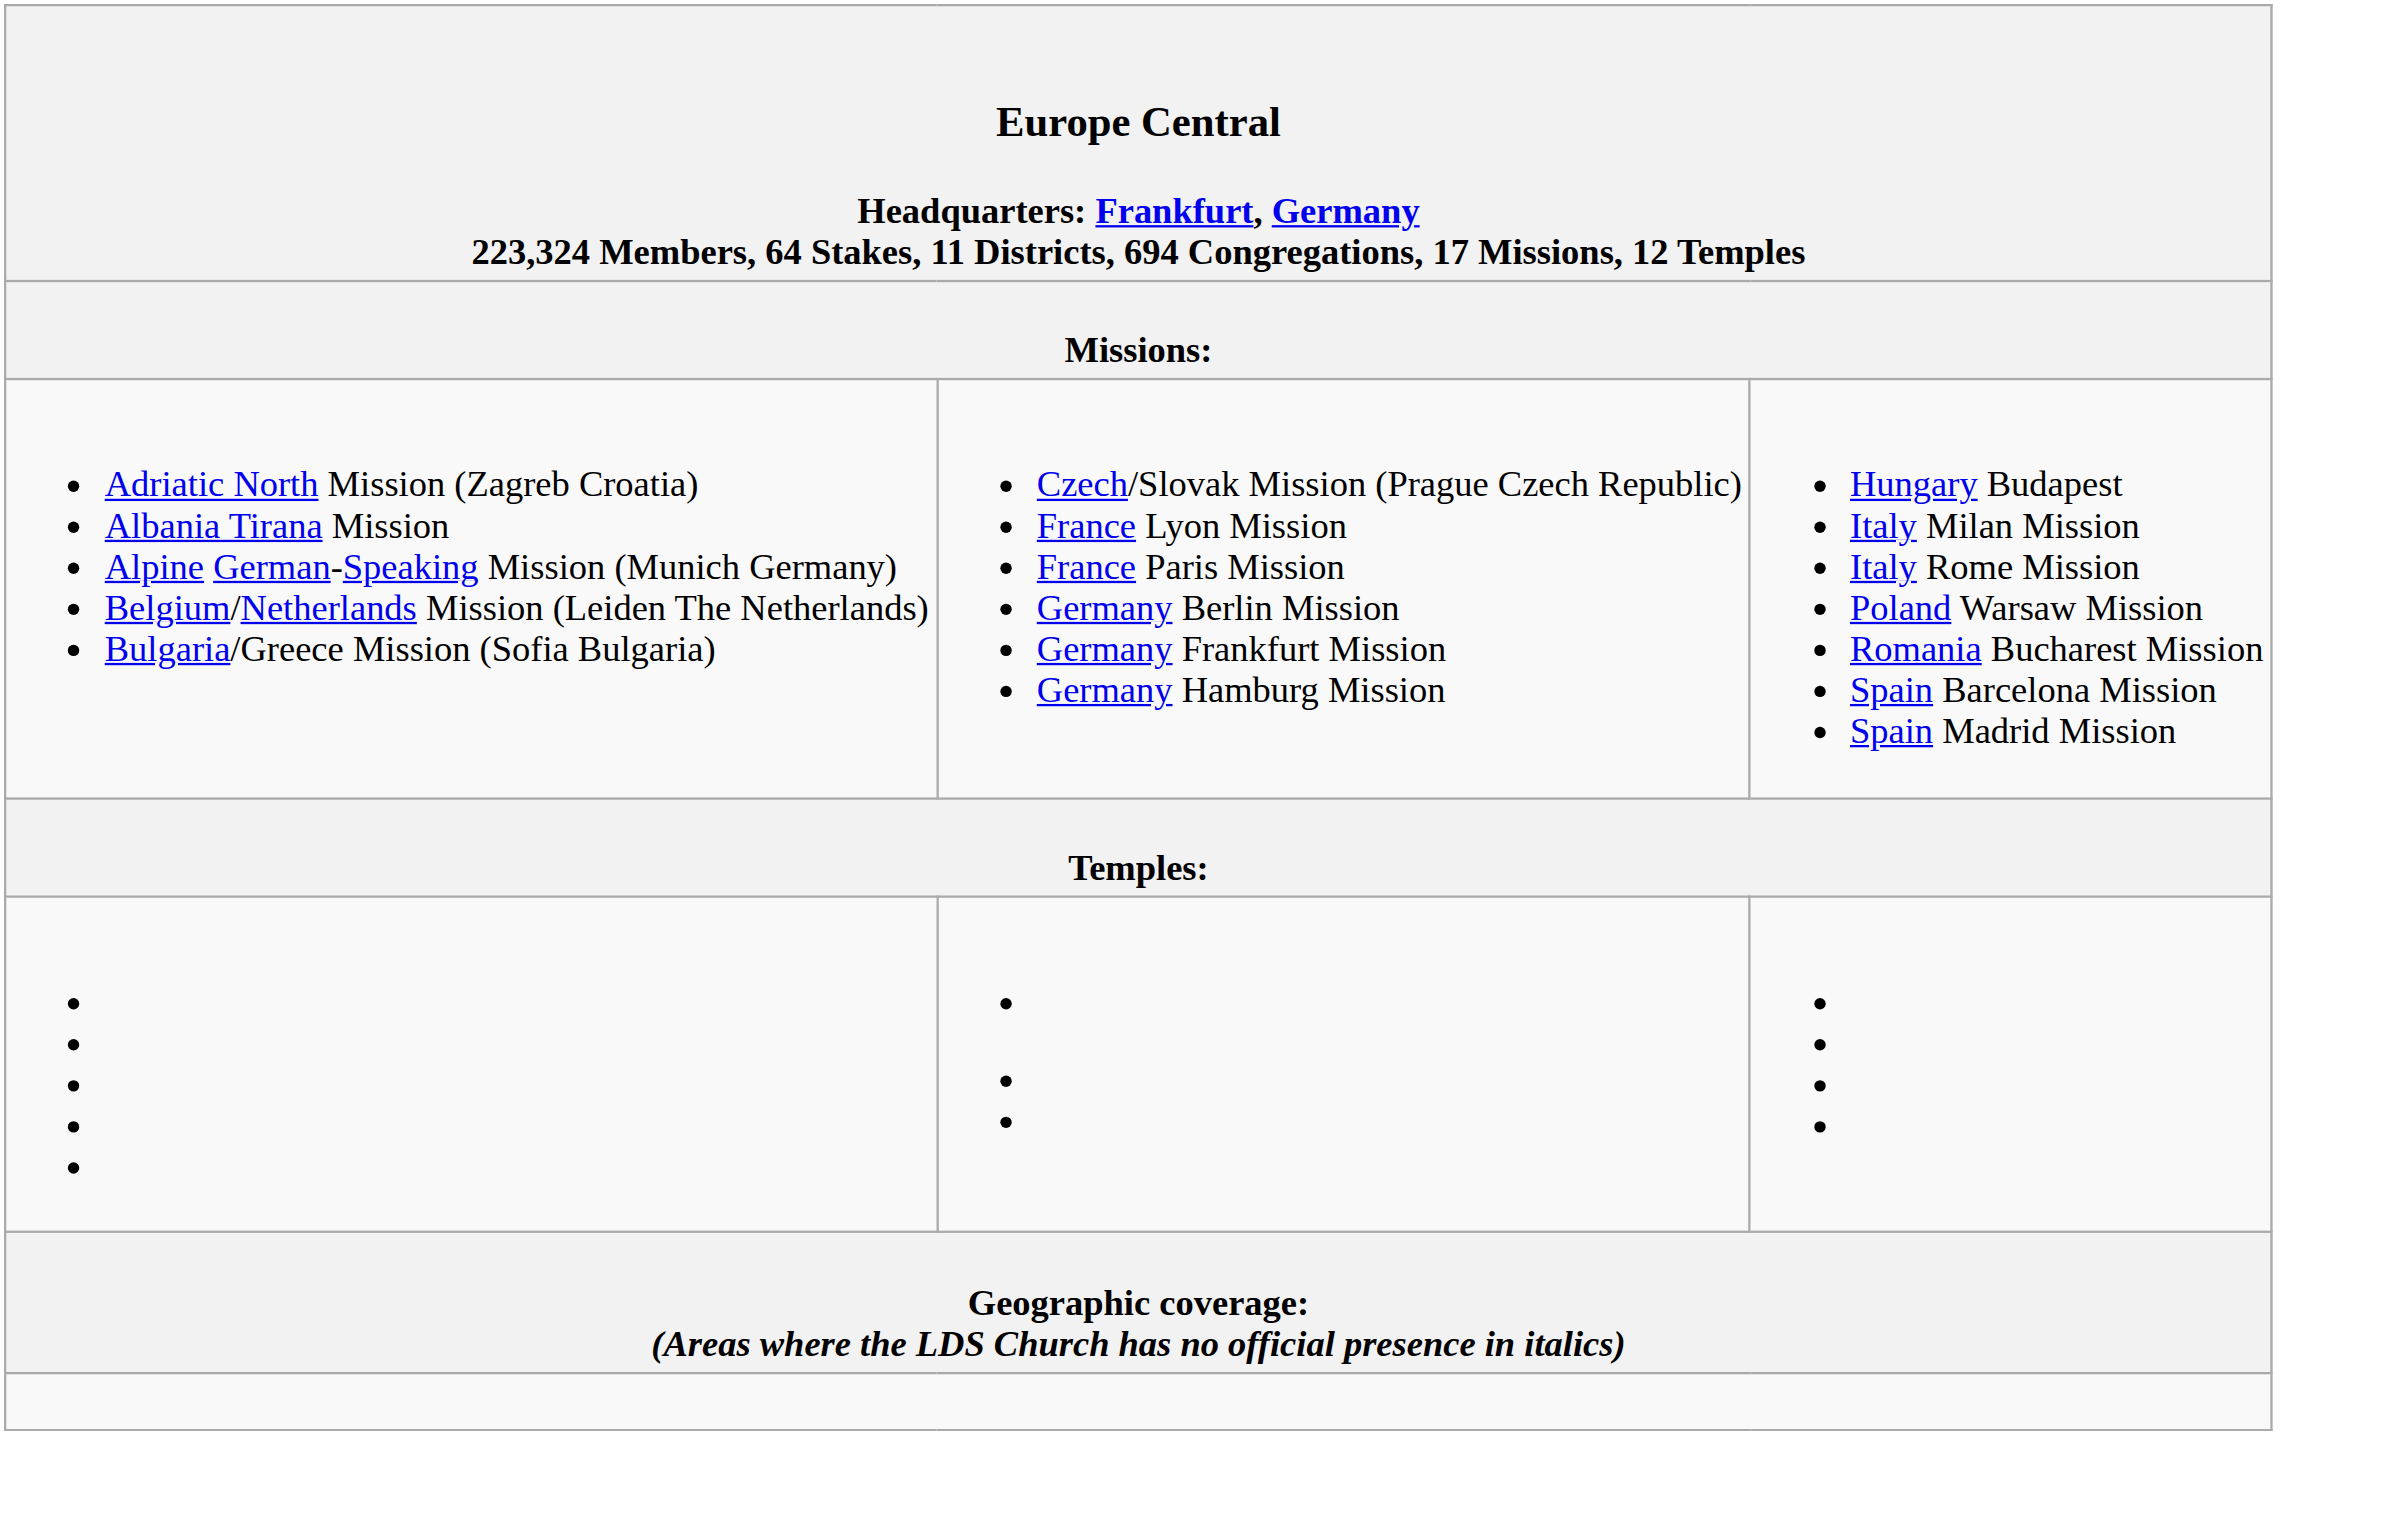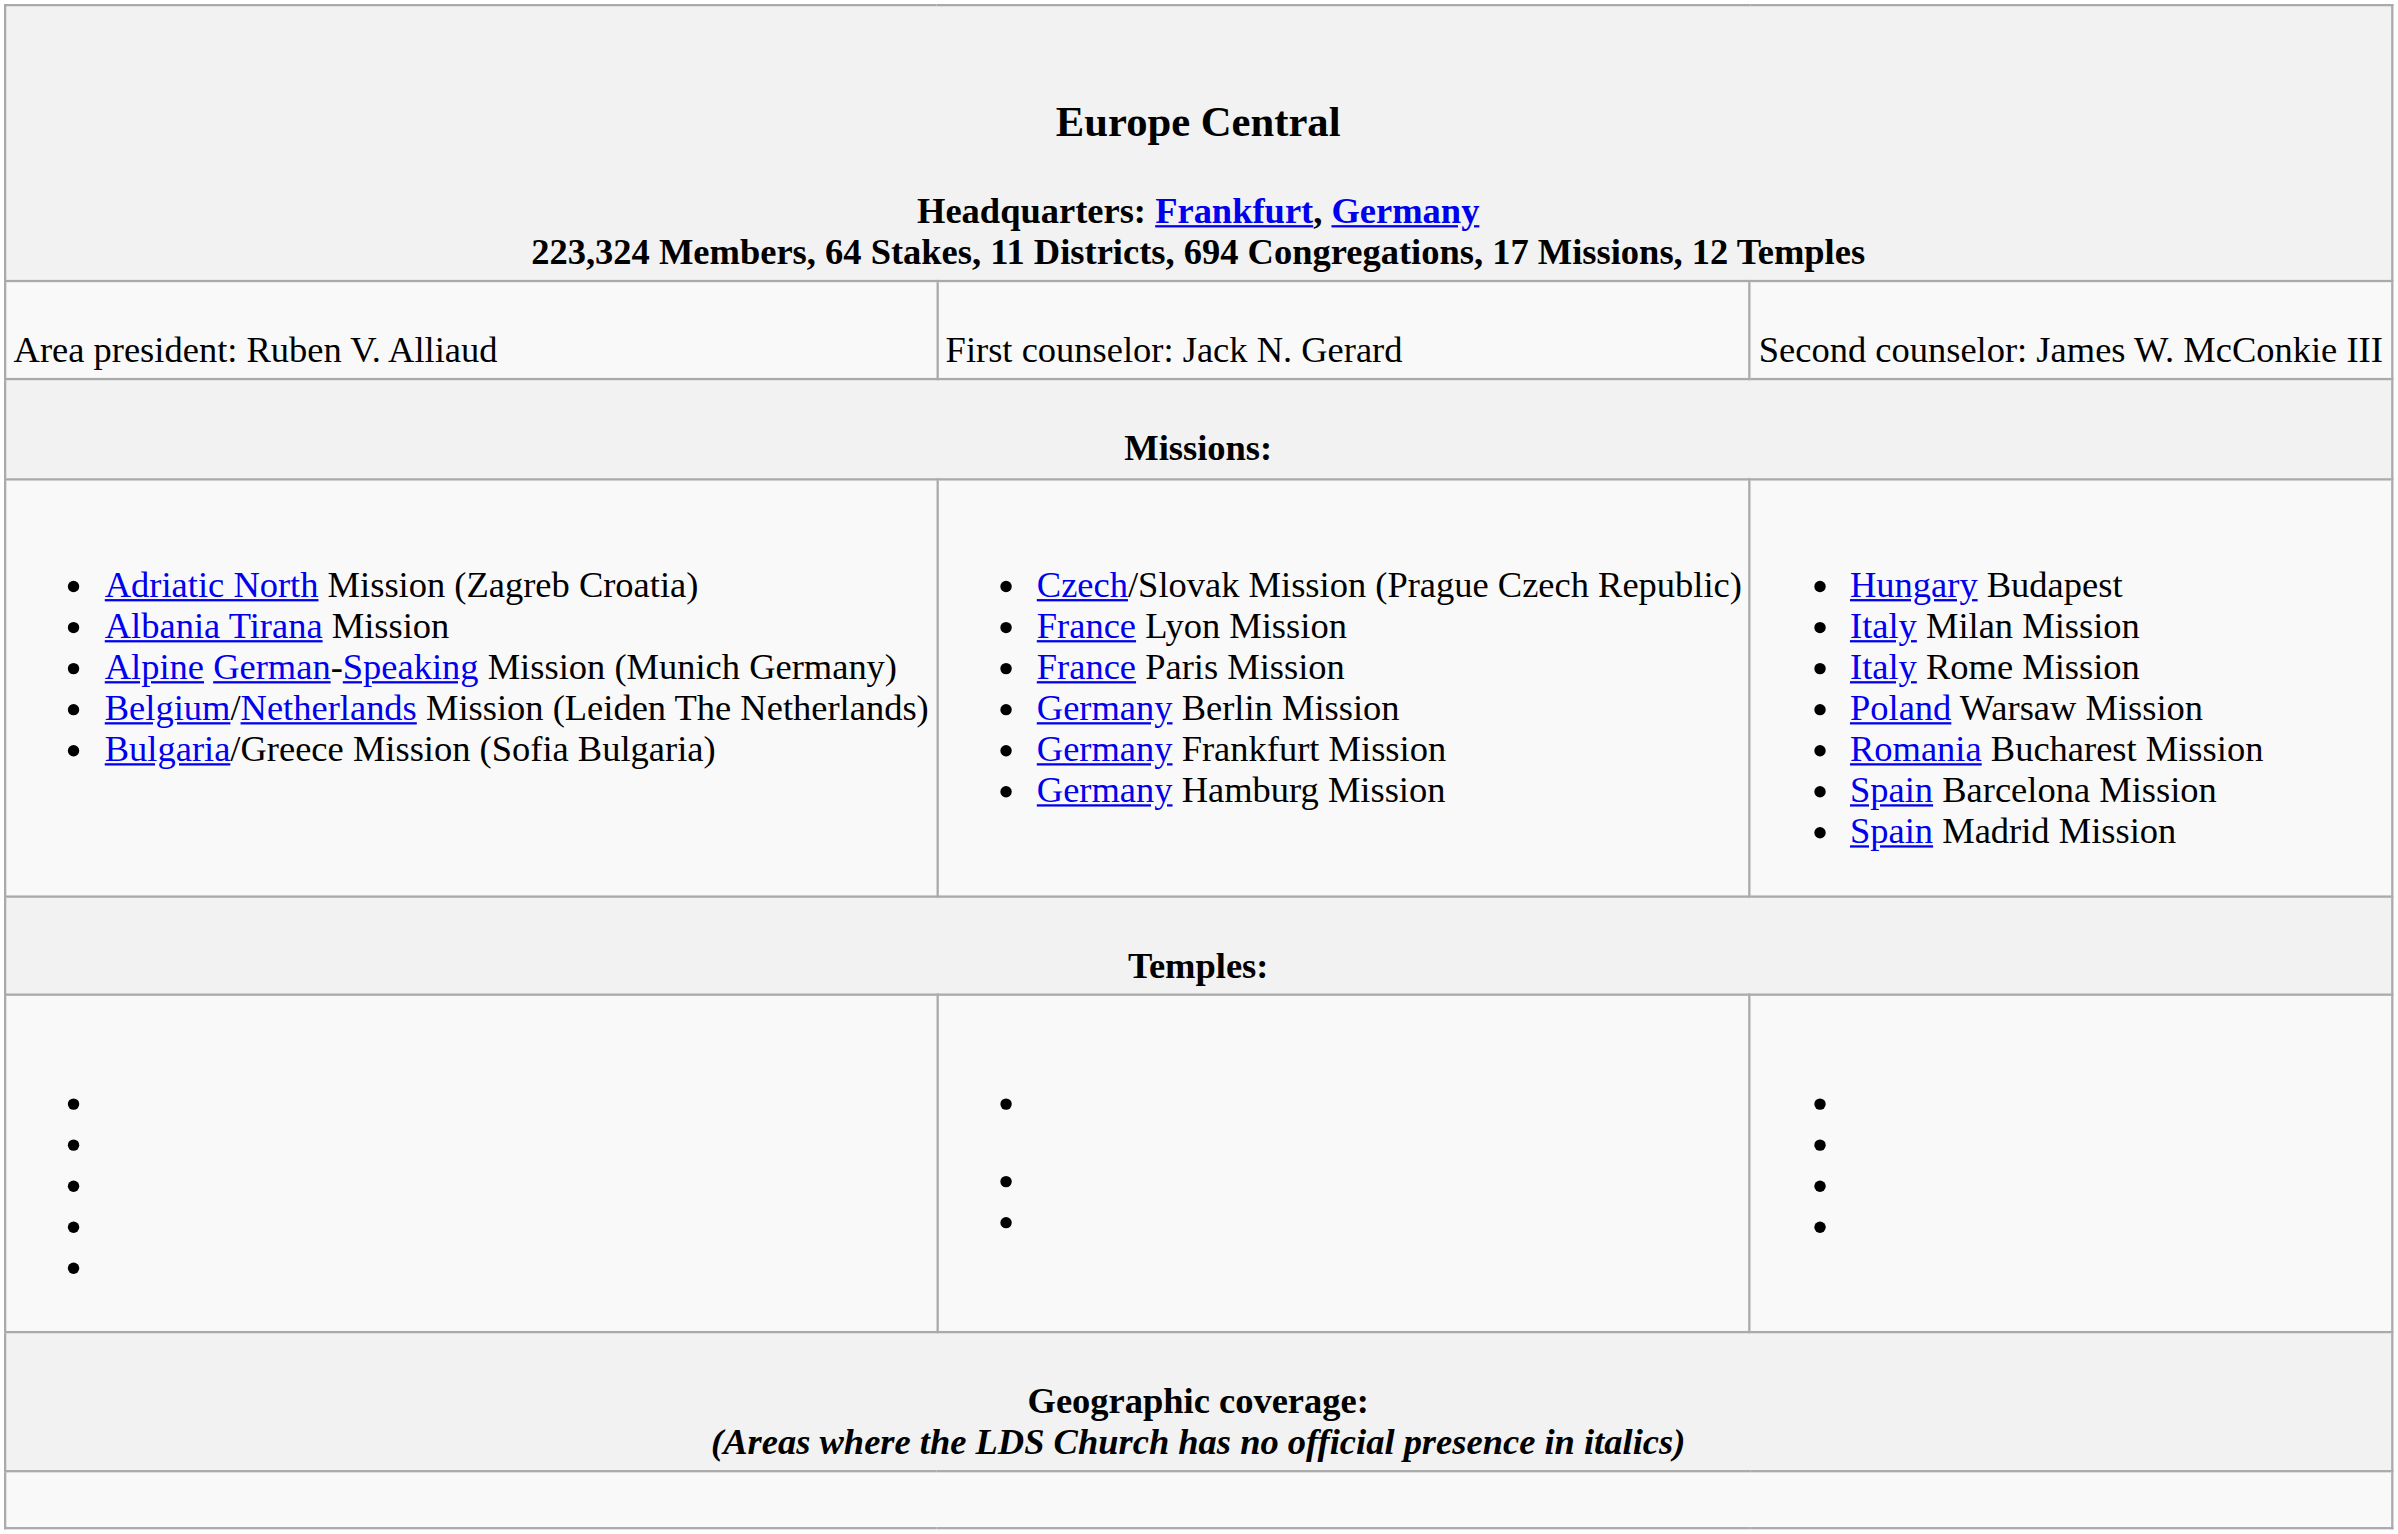+ row: Area president: Ruben V. Alliaud | First counselor: Jack N. Gerard | Second counselor: James W. McConkie III
